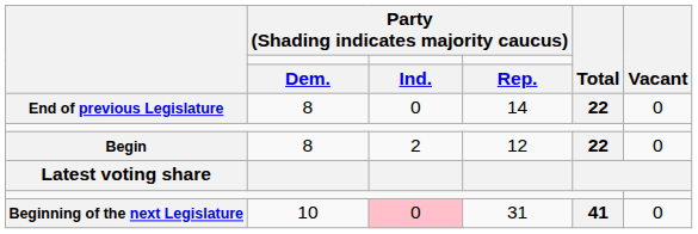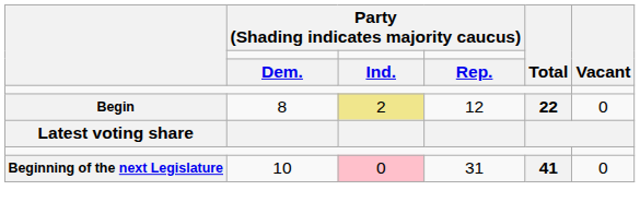- row: End of previous Legislature | 8 | 0 | 14 | 22 | 0
Begin | column 3: no background -> khaki background
